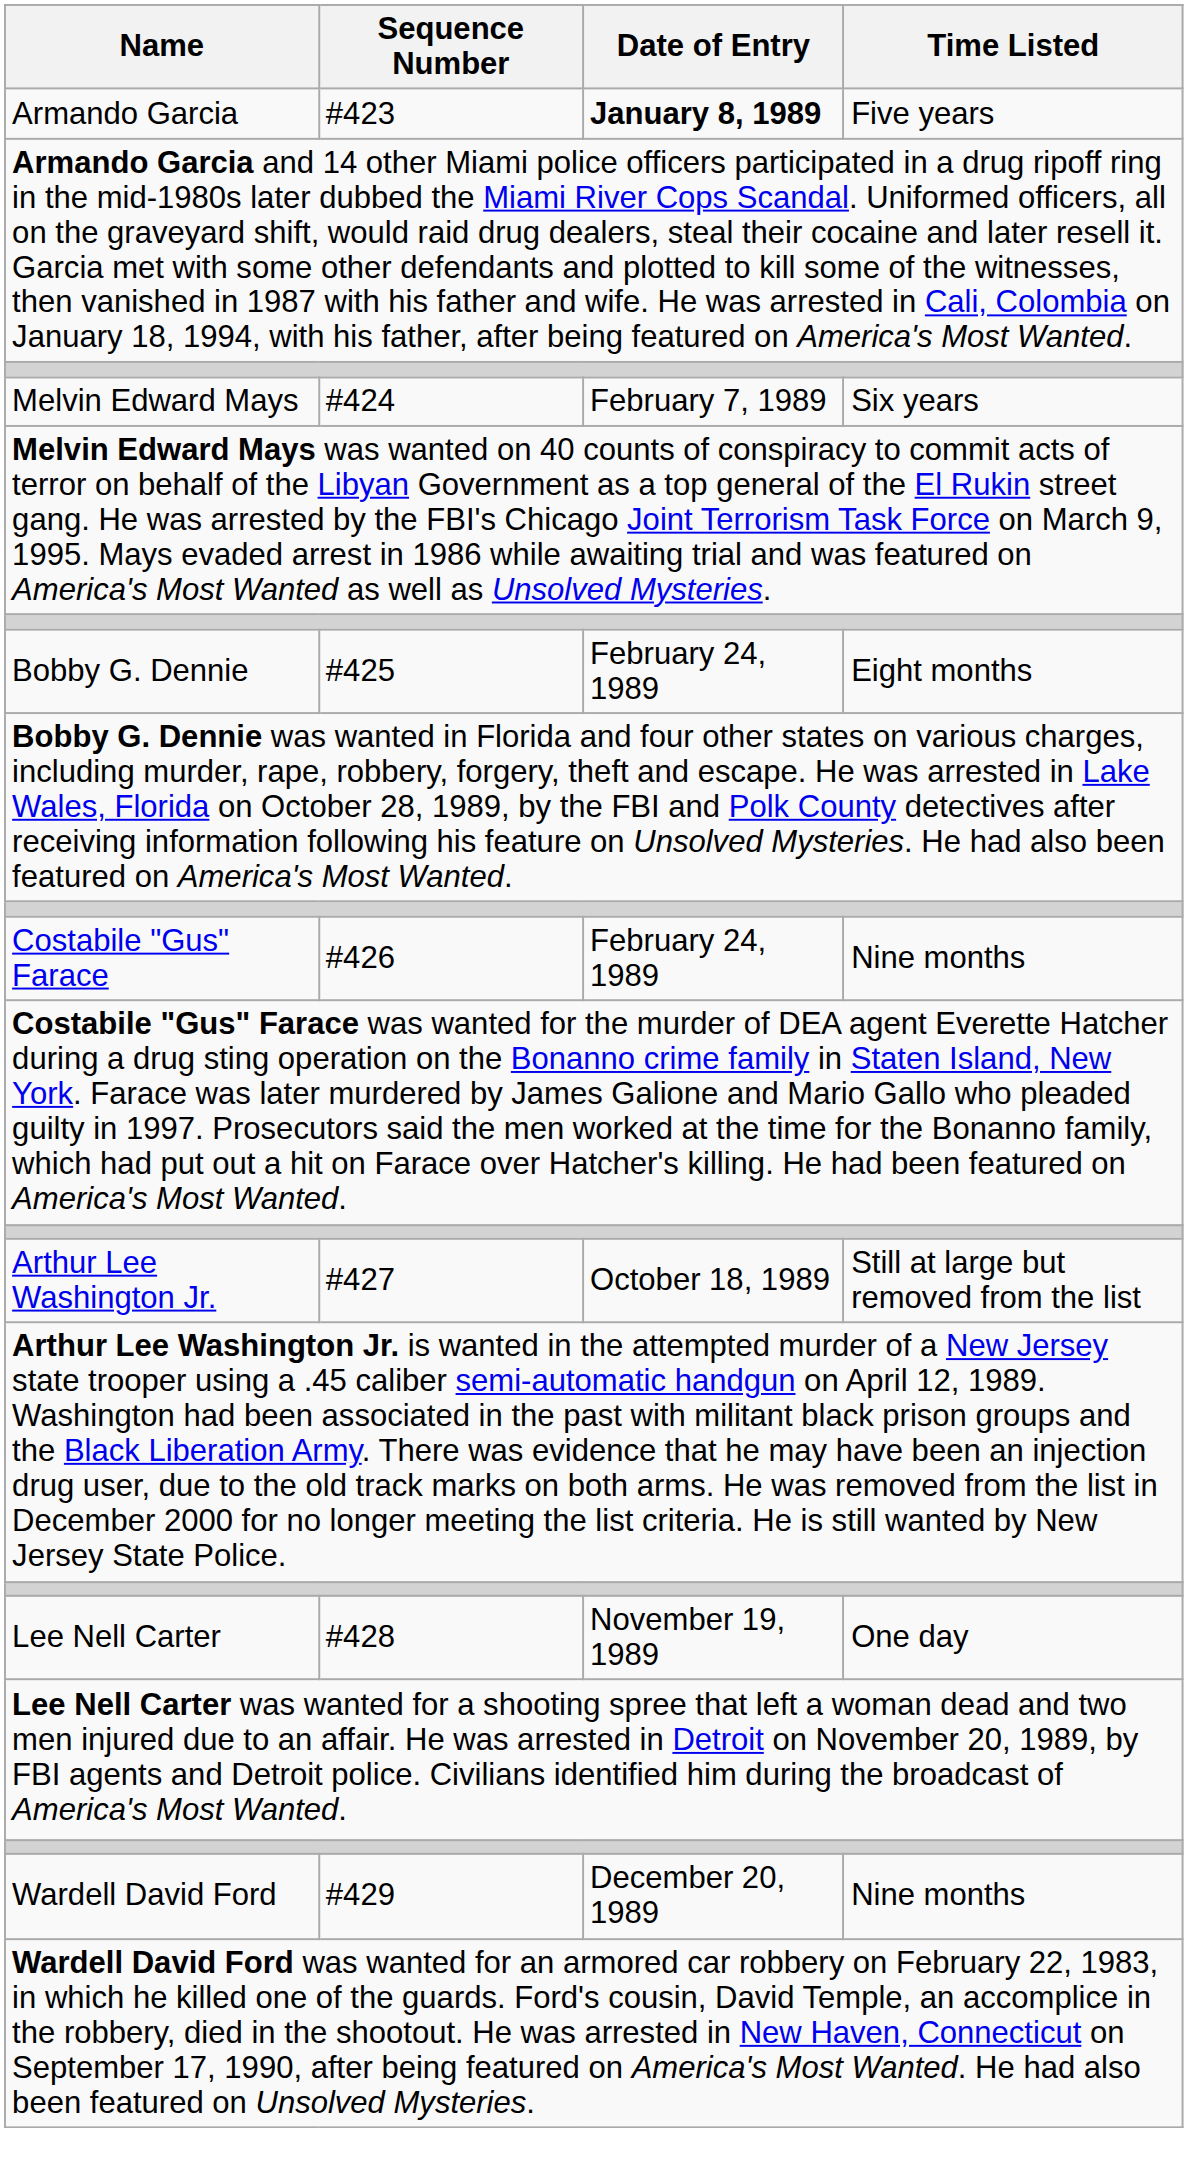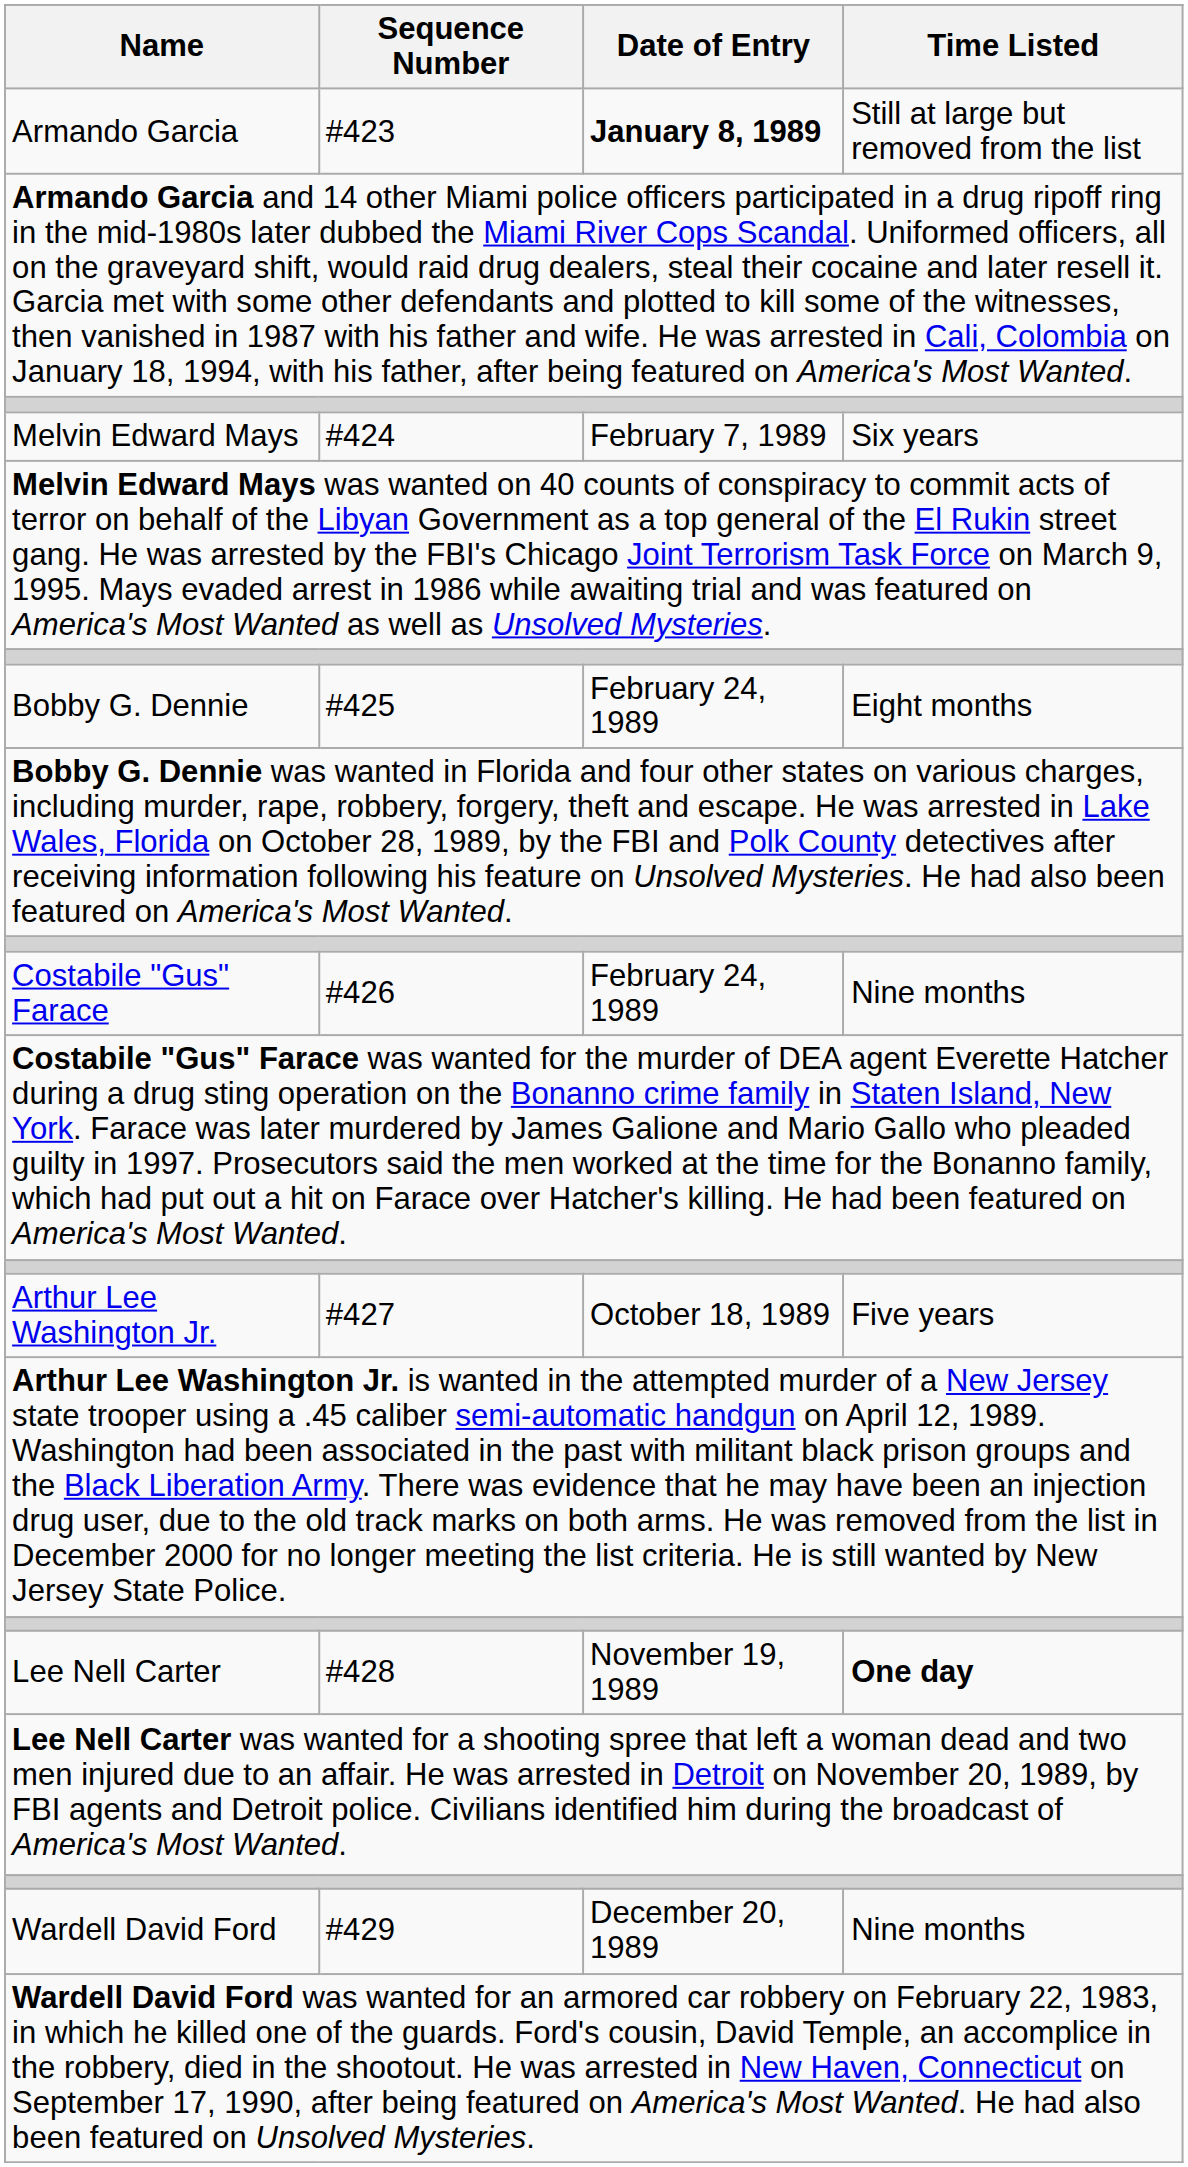Armando Garcia | Time Listed: Five years -> Still at large but removed from the list
Arthur Lee Washington Jr. | Time Listed: Still at large but removed from the list -> Five years
Lee Nell Carter | Time Listed: normal -> bold
